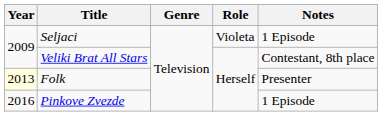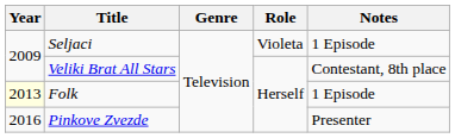Folk | Notes: Presenter -> 1 Episode
Pinkove Zvezde | Notes: 1 Episode -> Presenter
